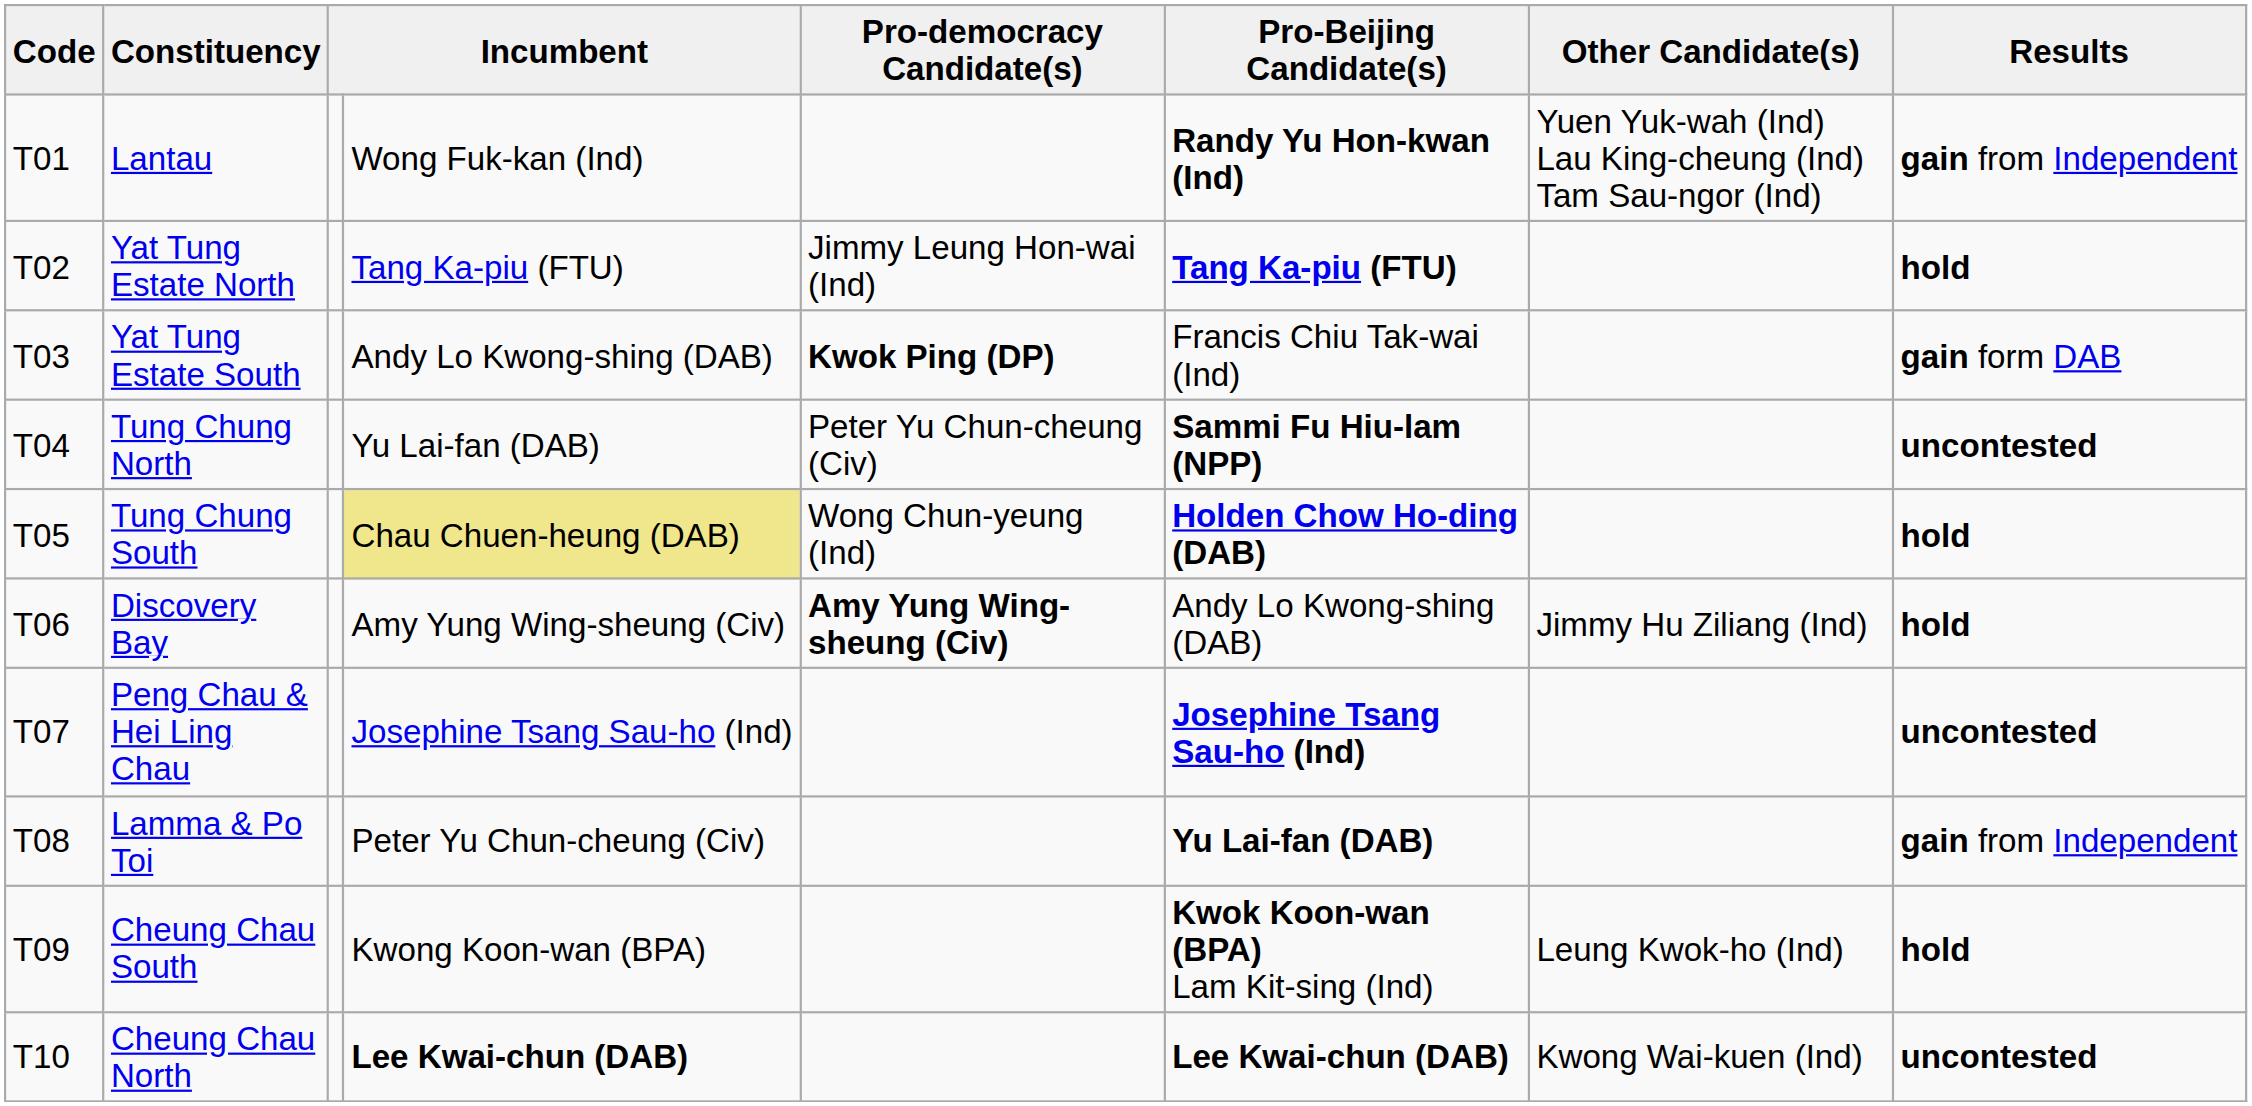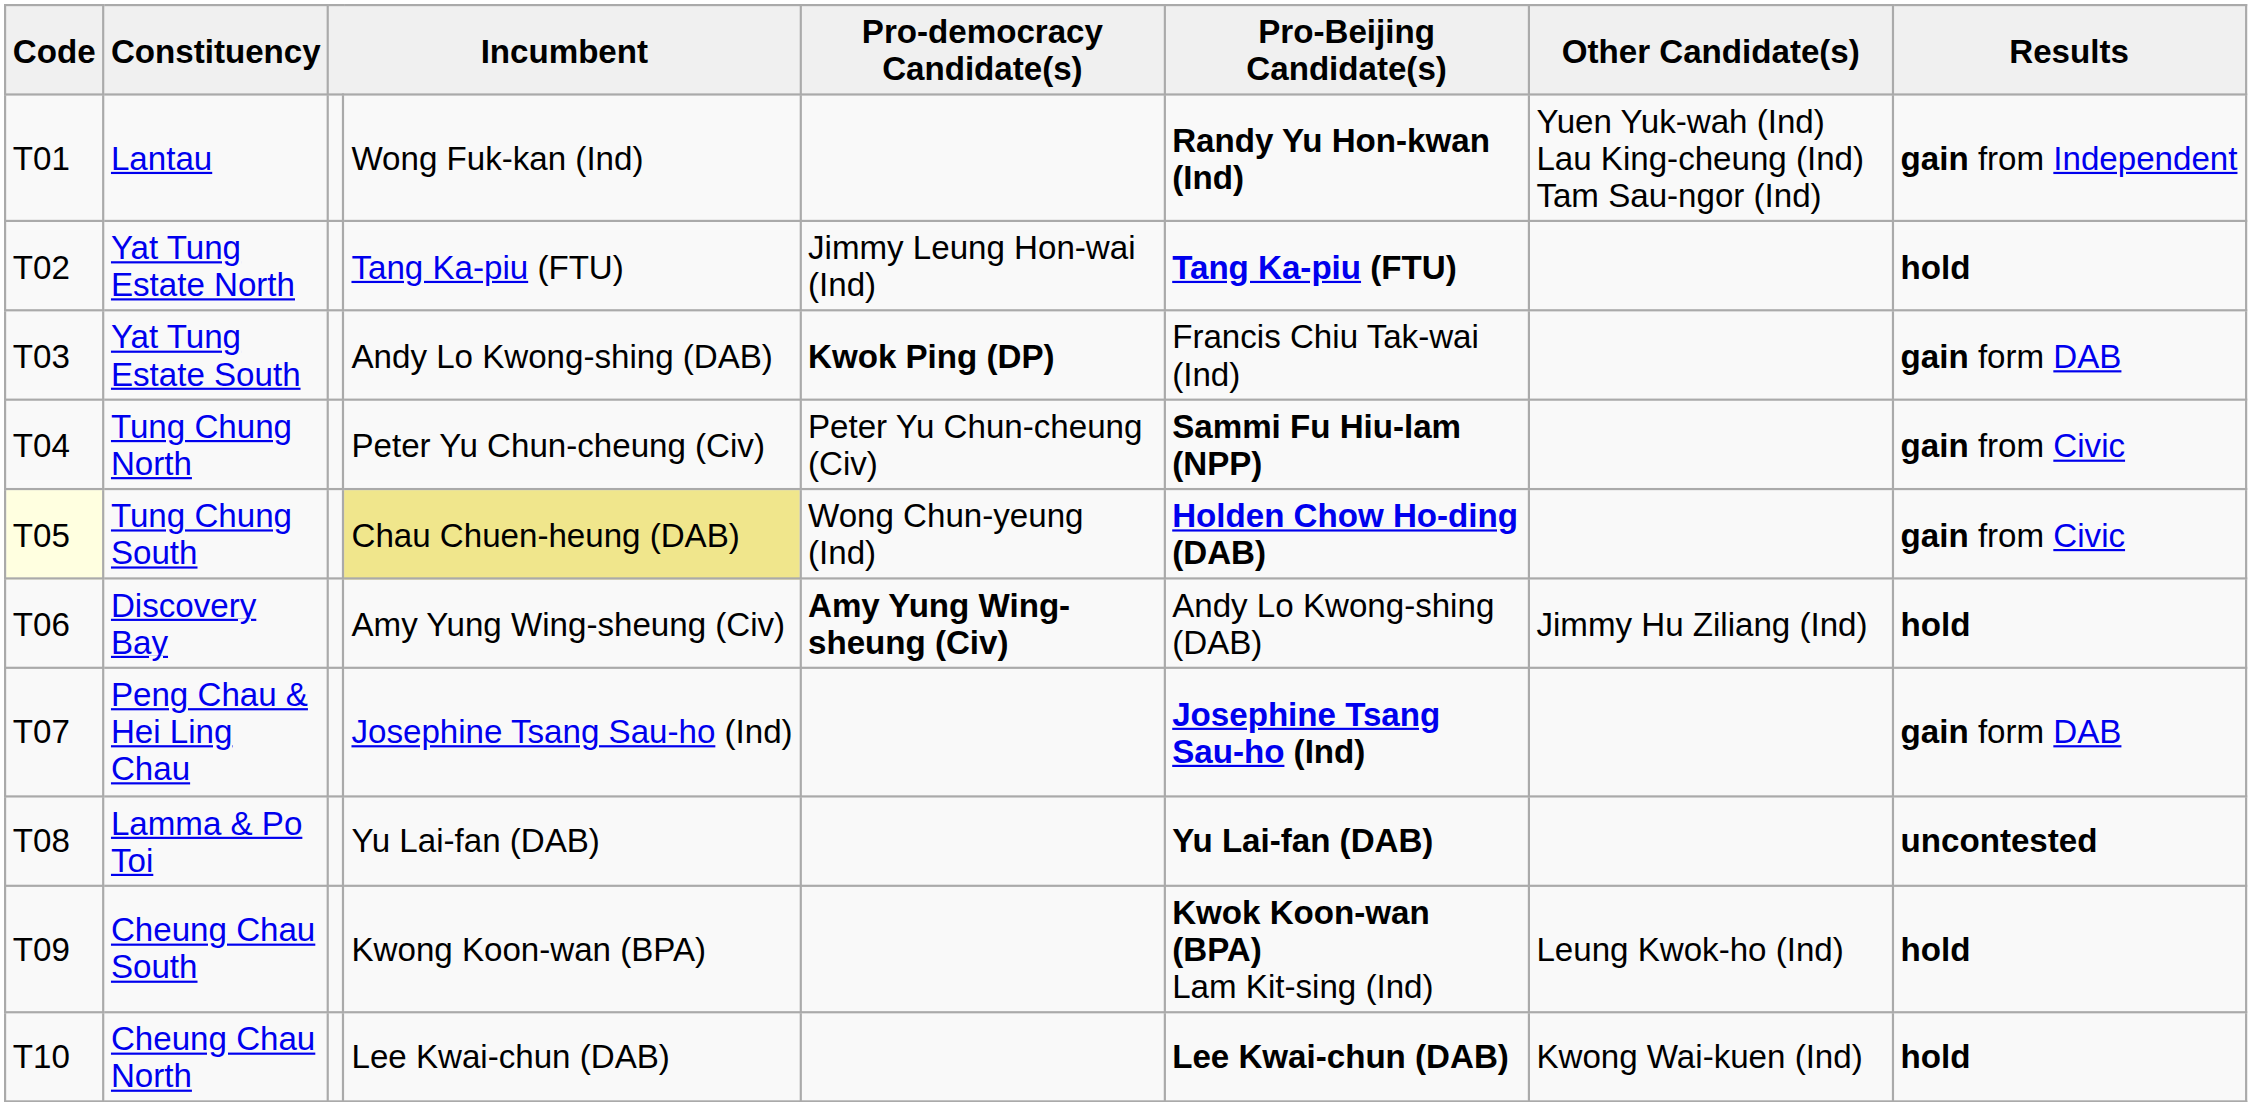Tung Chung North | column 4: Yu Lai-fan (DAB) -> Peter Yu Chun-cheung (Civ)
Tung Chung North | column 8: uncontested -> gain from Civic
Tung Chung South | Code: no background -> lightyellow background
Tung Chung South | column 8: hold -> gain from Civic
Peng Chau & Hei Ling Chau | column 8: uncontested -> gain form DAB
Lamma & Po Toi | column 4: Peter Yu Chun-cheung (Civ) -> Yu Lai-fan (DAB)
Lamma & Po Toi | column 8: gain from Independent -> uncontested
Cheung Chau North | column 4: bold -> normal
Cheung Chau North | column 8: uncontested -> hold
